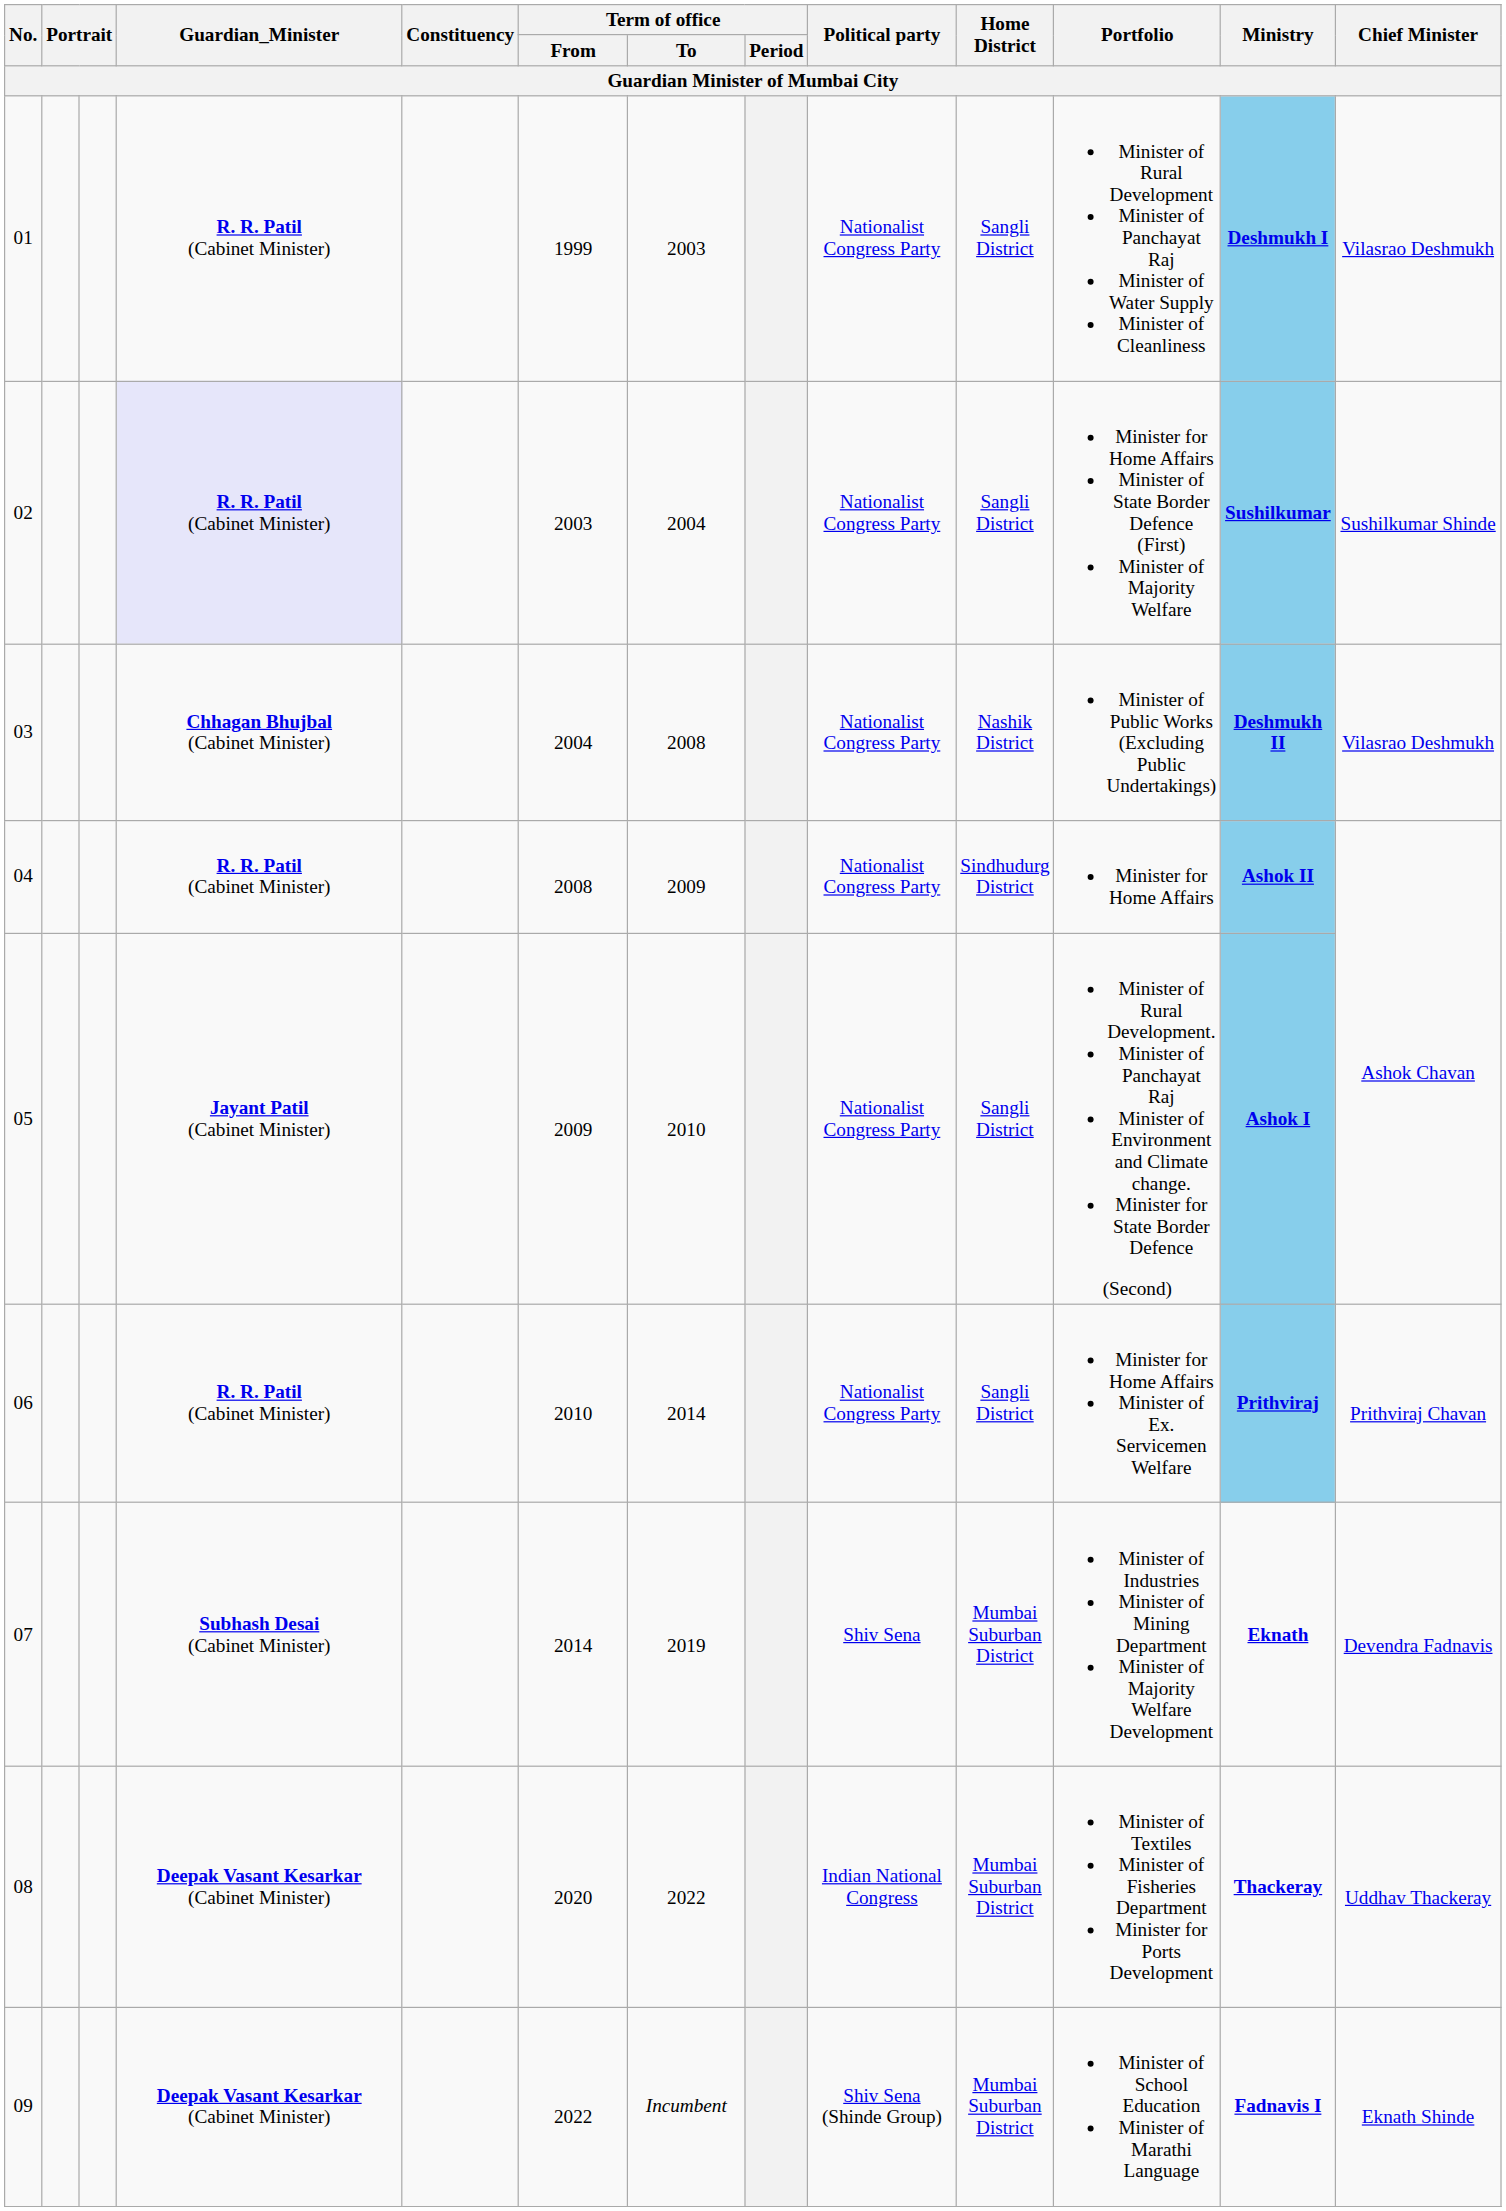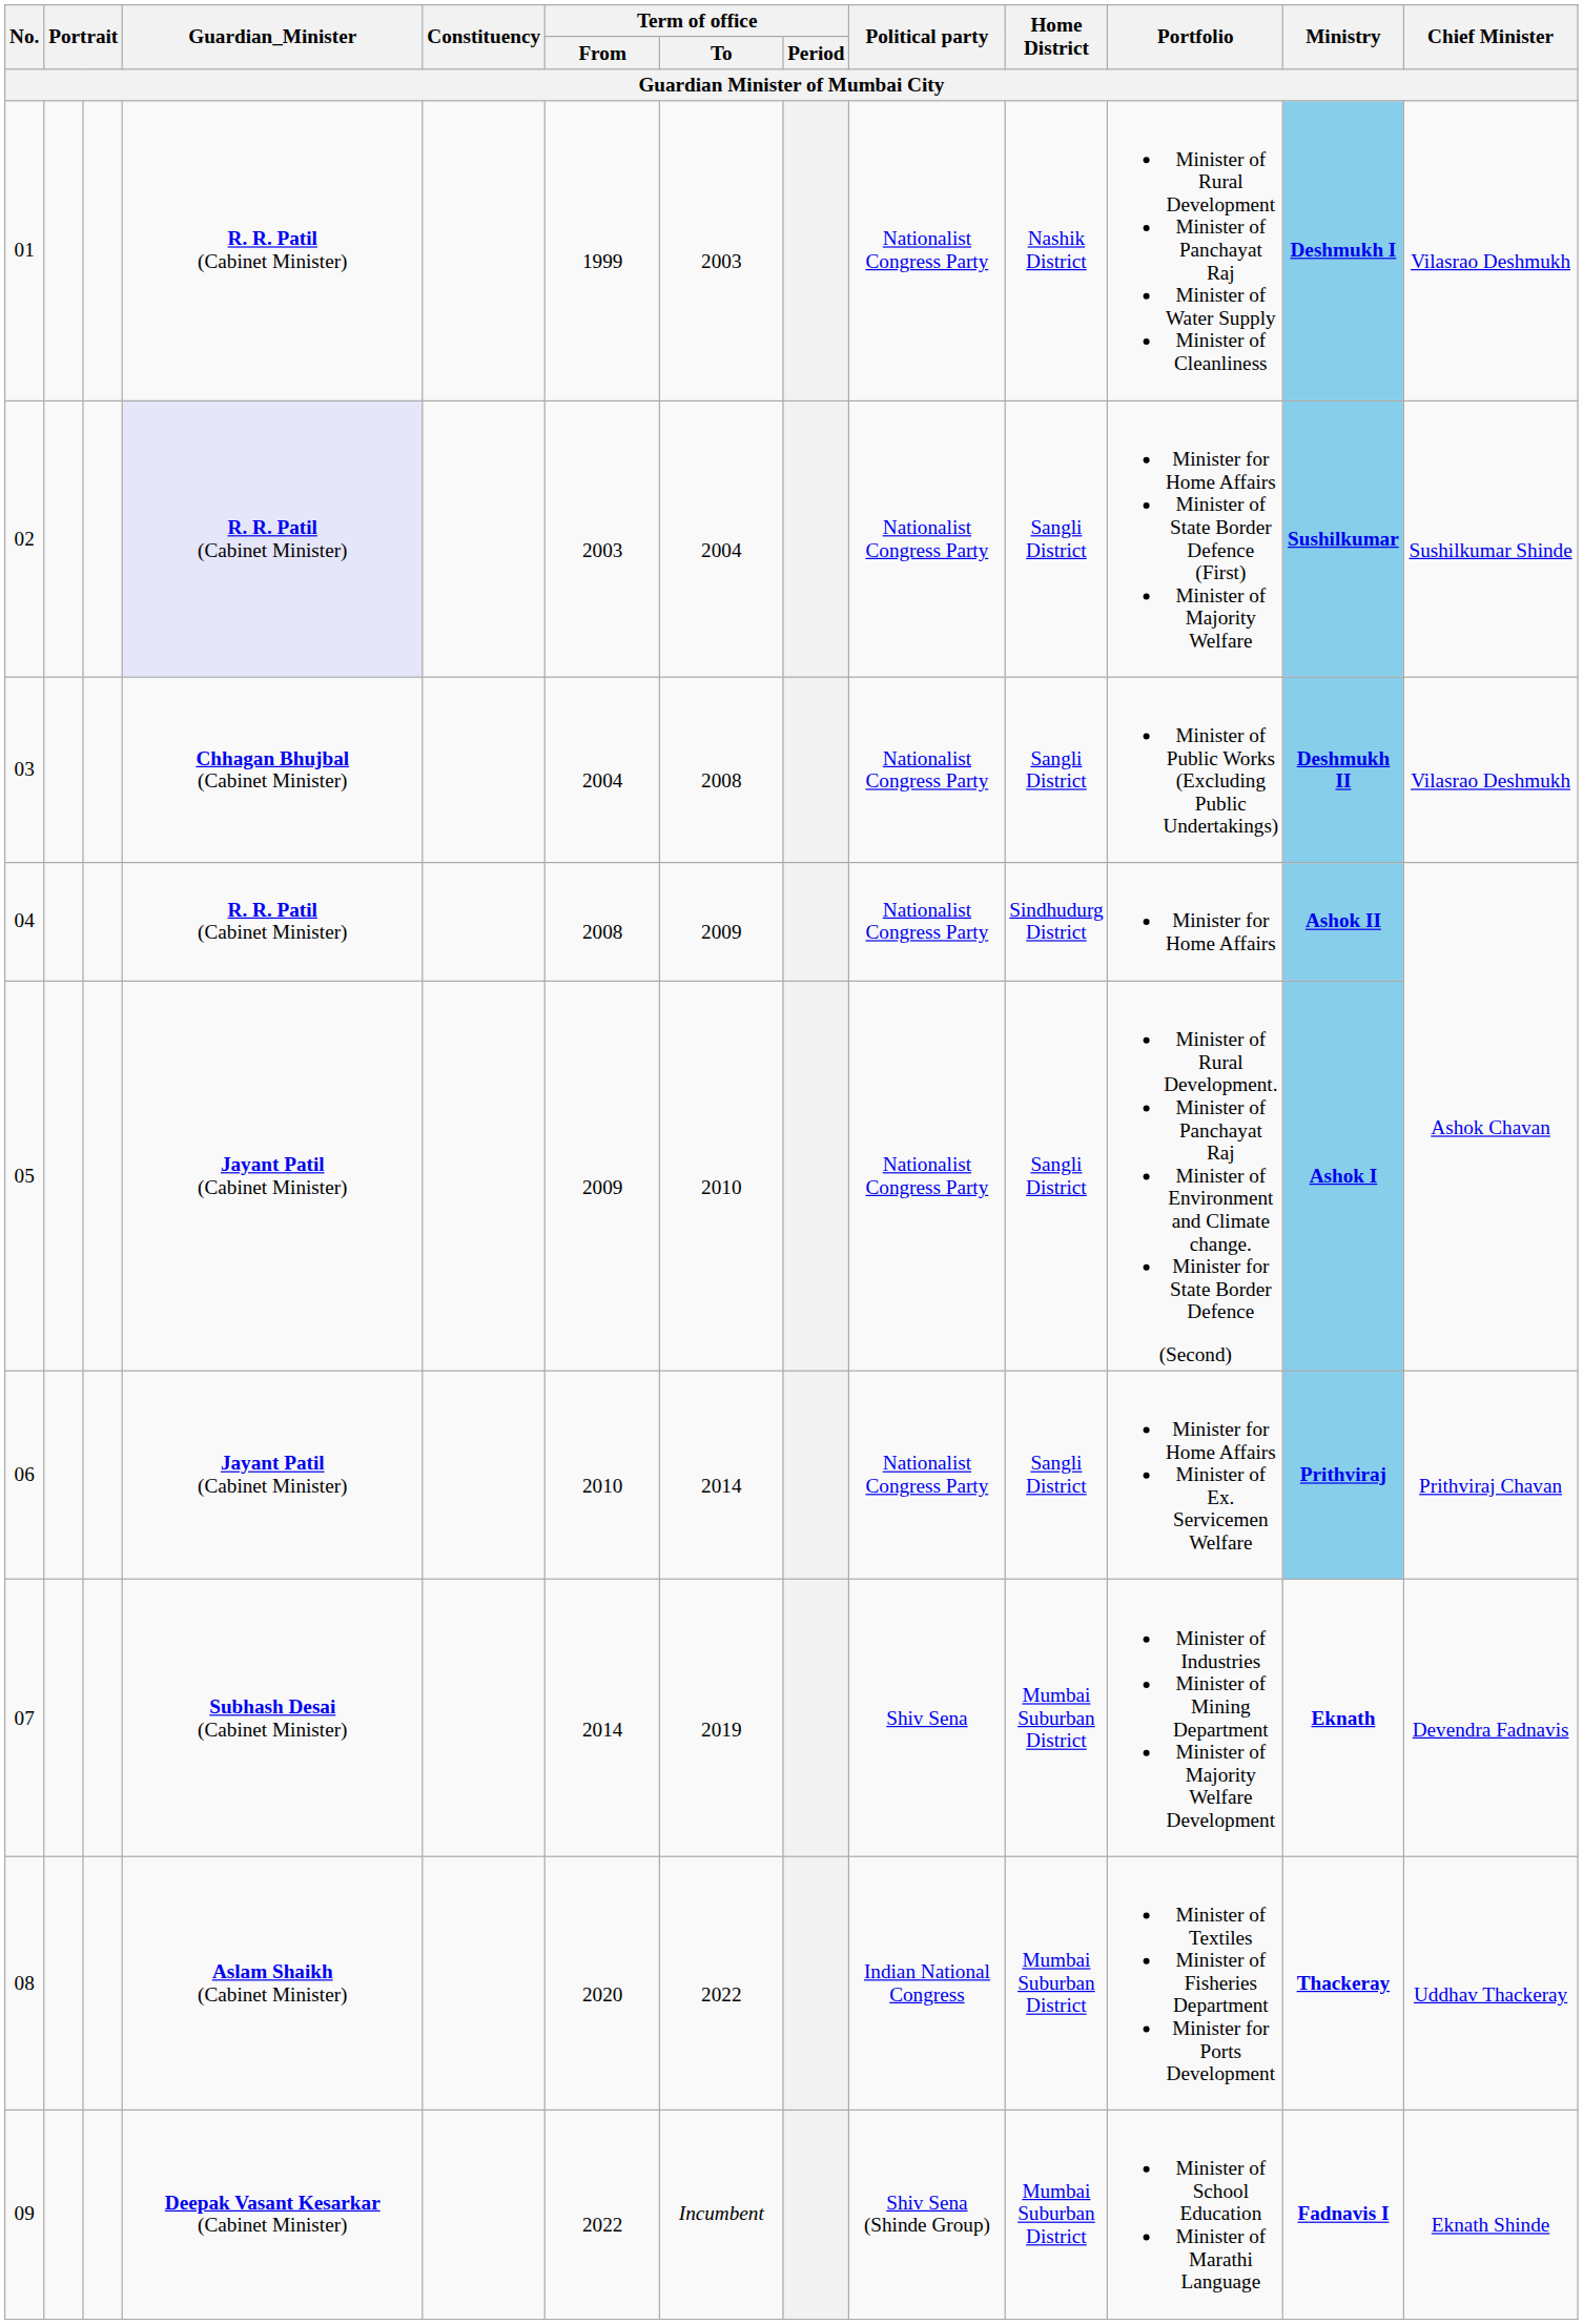01 | Home District: Sangli District -> Nashik District
03 | Home District: Nashik District -> Sangli District
06 | Guardian_Minister: R. R. Patil (Cabinet Minister) -> Jayant Patil (Cabinet Minister)
08 | Guardian_Minister: Deepak Vasant Kesarkar (Cabinet Minister) -> Aslam Shaikh (Cabinet Minister)
